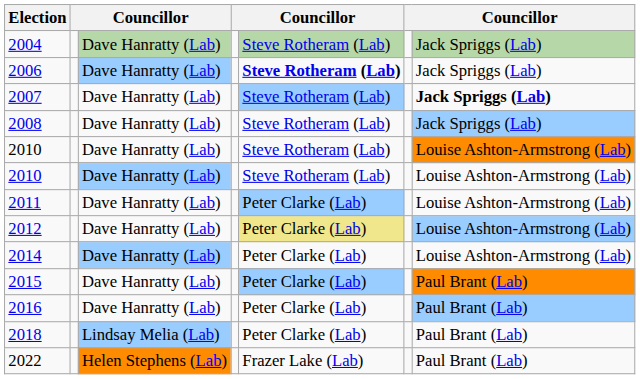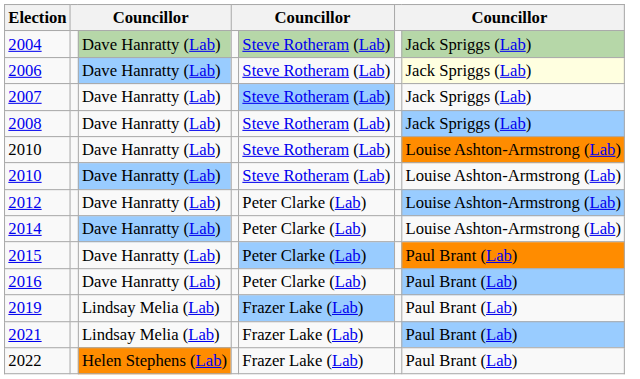2006 | column 5: bold -> normal
2006 | column 7: no background -> lightyellow background
2007 | column 7: bold -> normal
- row: 2011 | Dave Hanratty (Lab) | Peter Clarke (Lab) | Louise Ashton-Armstrong (Lab)
2012 | column 5: khaki background -> no background
- row: 2018 | Lindsay Melia (Lab) | Peter Clarke (Lab) | Paul Brant (Lab)
+ row: 2019 | Lindsay Melia (Lab) | Frazer Lake (Lab) | Paul Brant (Lab)
+ row: 2021 | Lindsay Melia (Lab) | Frazer Lake (Lab) | Paul Brant (Lab)
